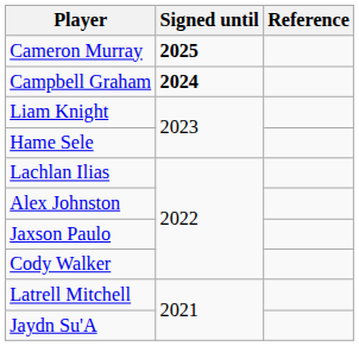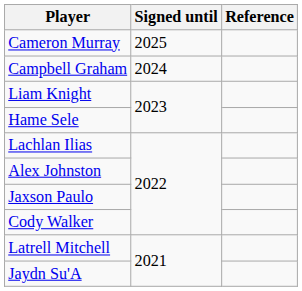Cameron Murray | Signed until: bold -> normal
Campbell Graham | Signed until: bold -> normal
